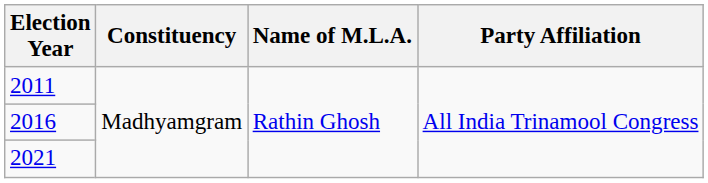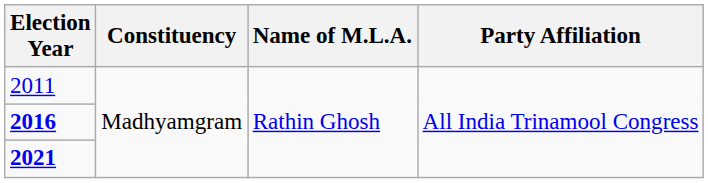2016 | Election Year: normal -> bold
2021 | Election Year: normal -> bold
